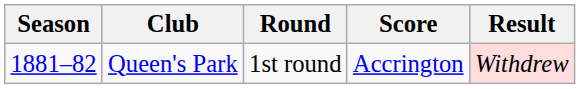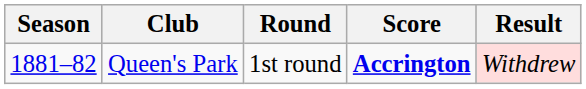Queen's Park | Score: normal -> bold
